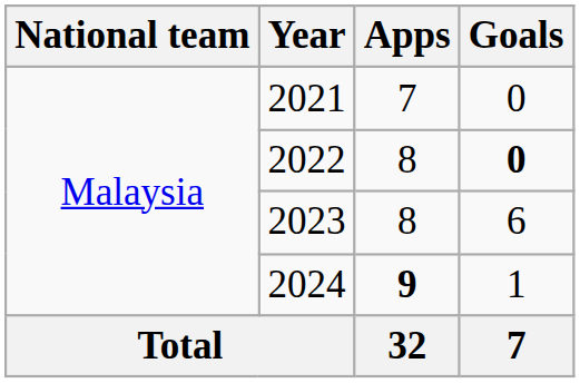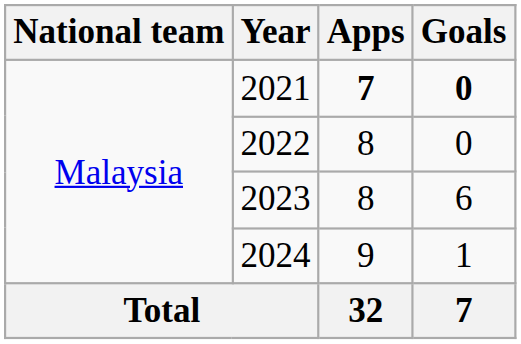2021 | Apps: normal -> bold
2021 | Goals: normal -> bold
2022 | Goals: bold -> normal
2024 | Apps: bold -> normal
